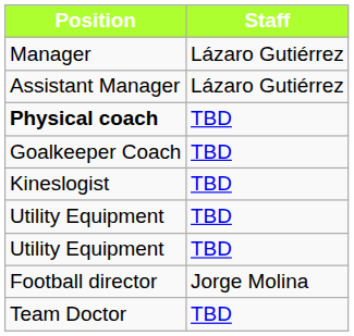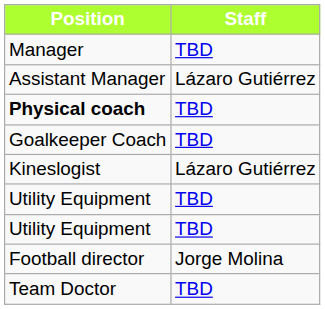row 2 | Staff: Lázaro Gutiérrez -> TBD
row 6 | Staff: TBD -> Lázaro Gutiérrez
